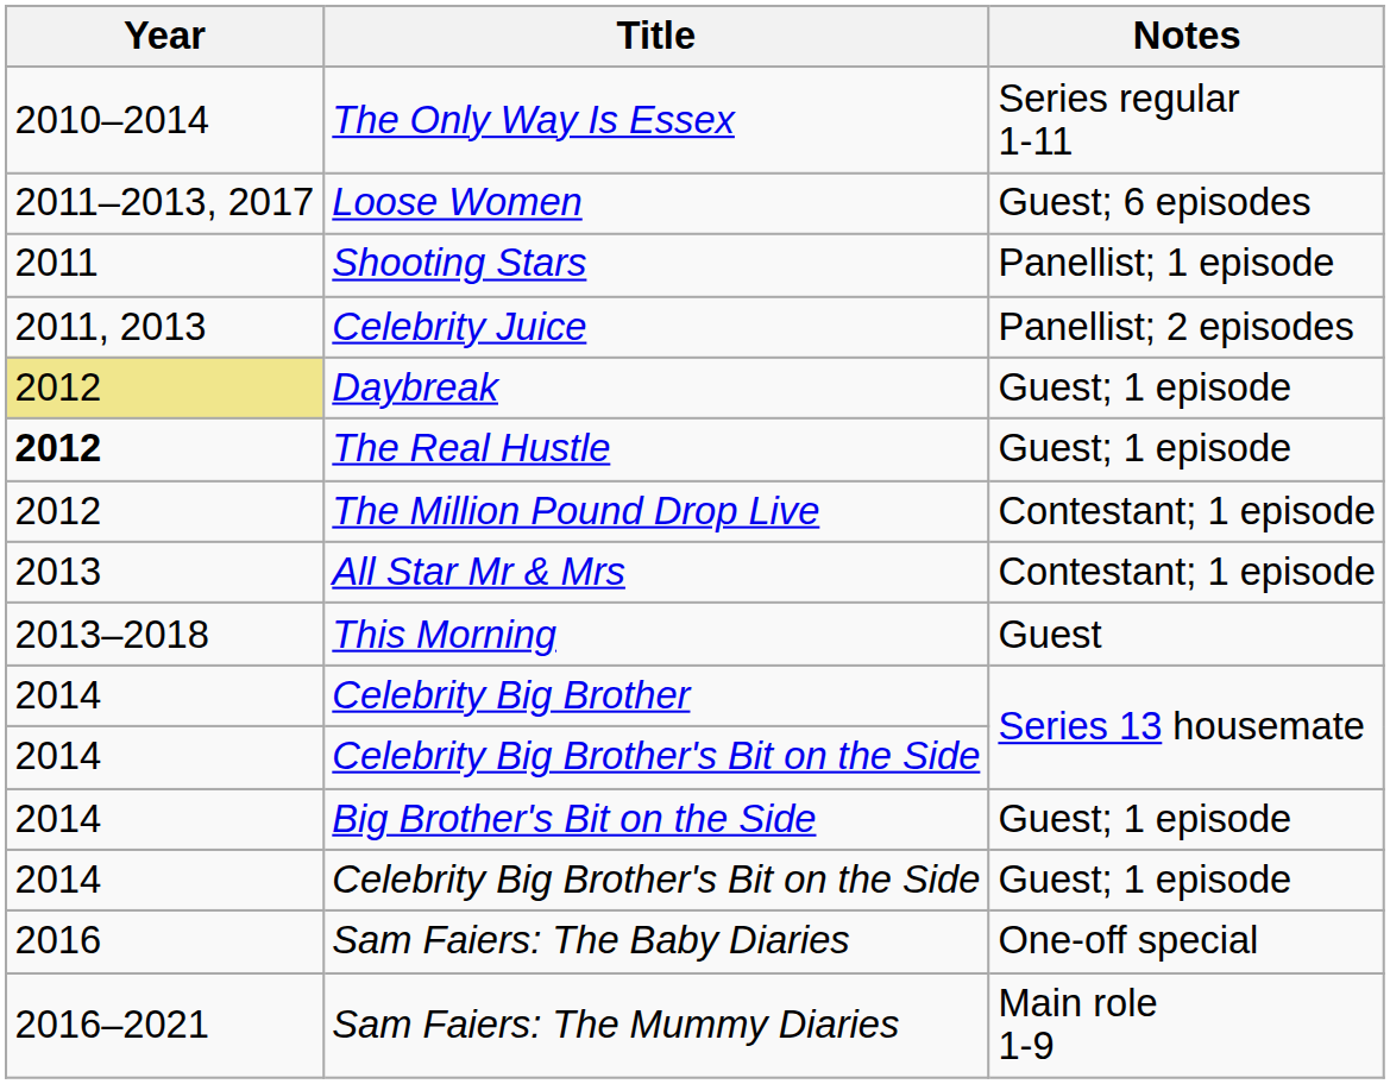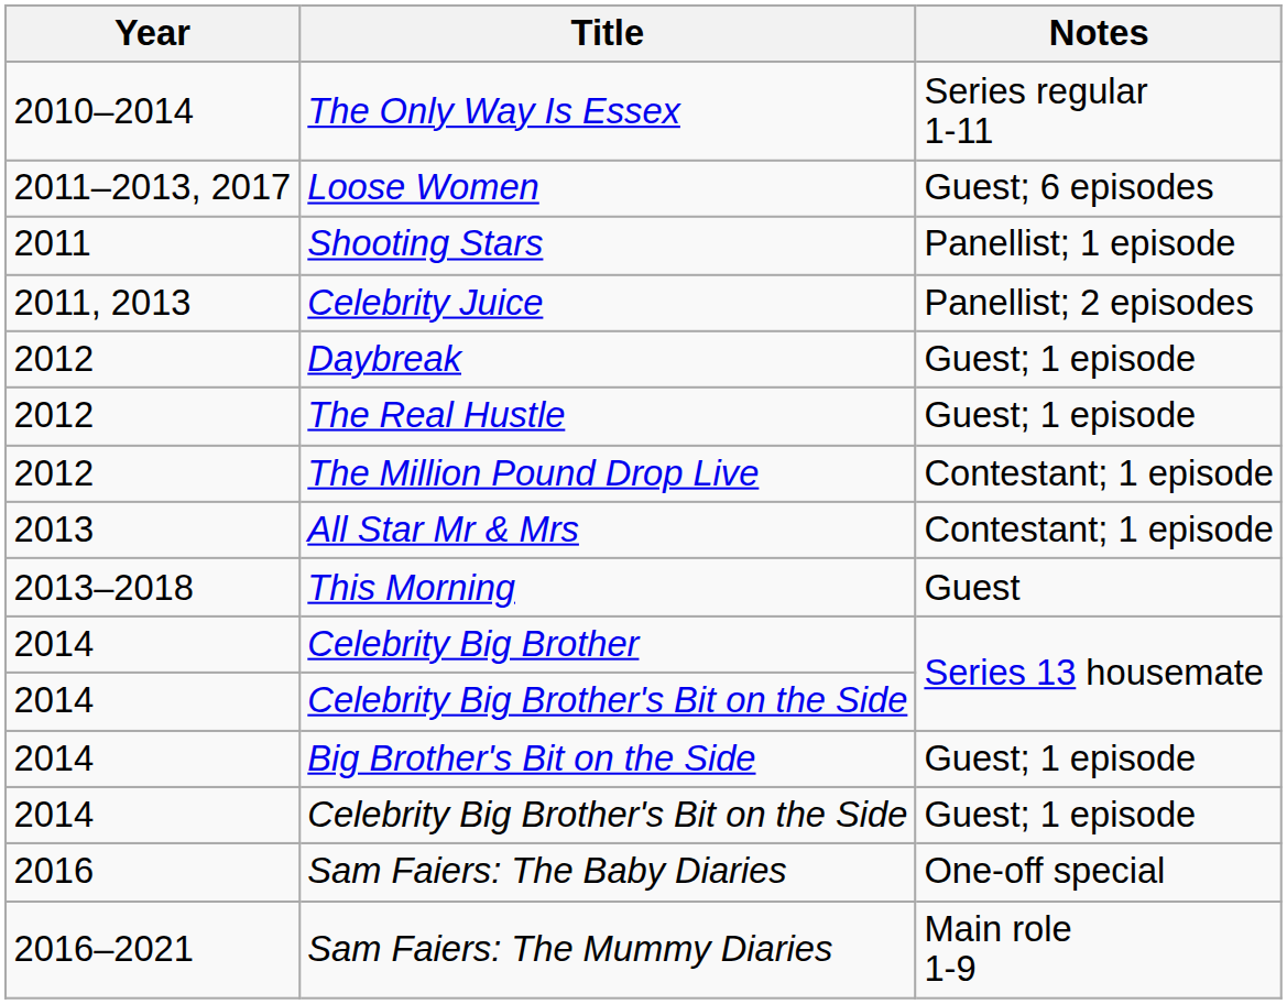Daybreak | Year: khaki background -> no background
The Real Hustle | Year: bold -> normal
